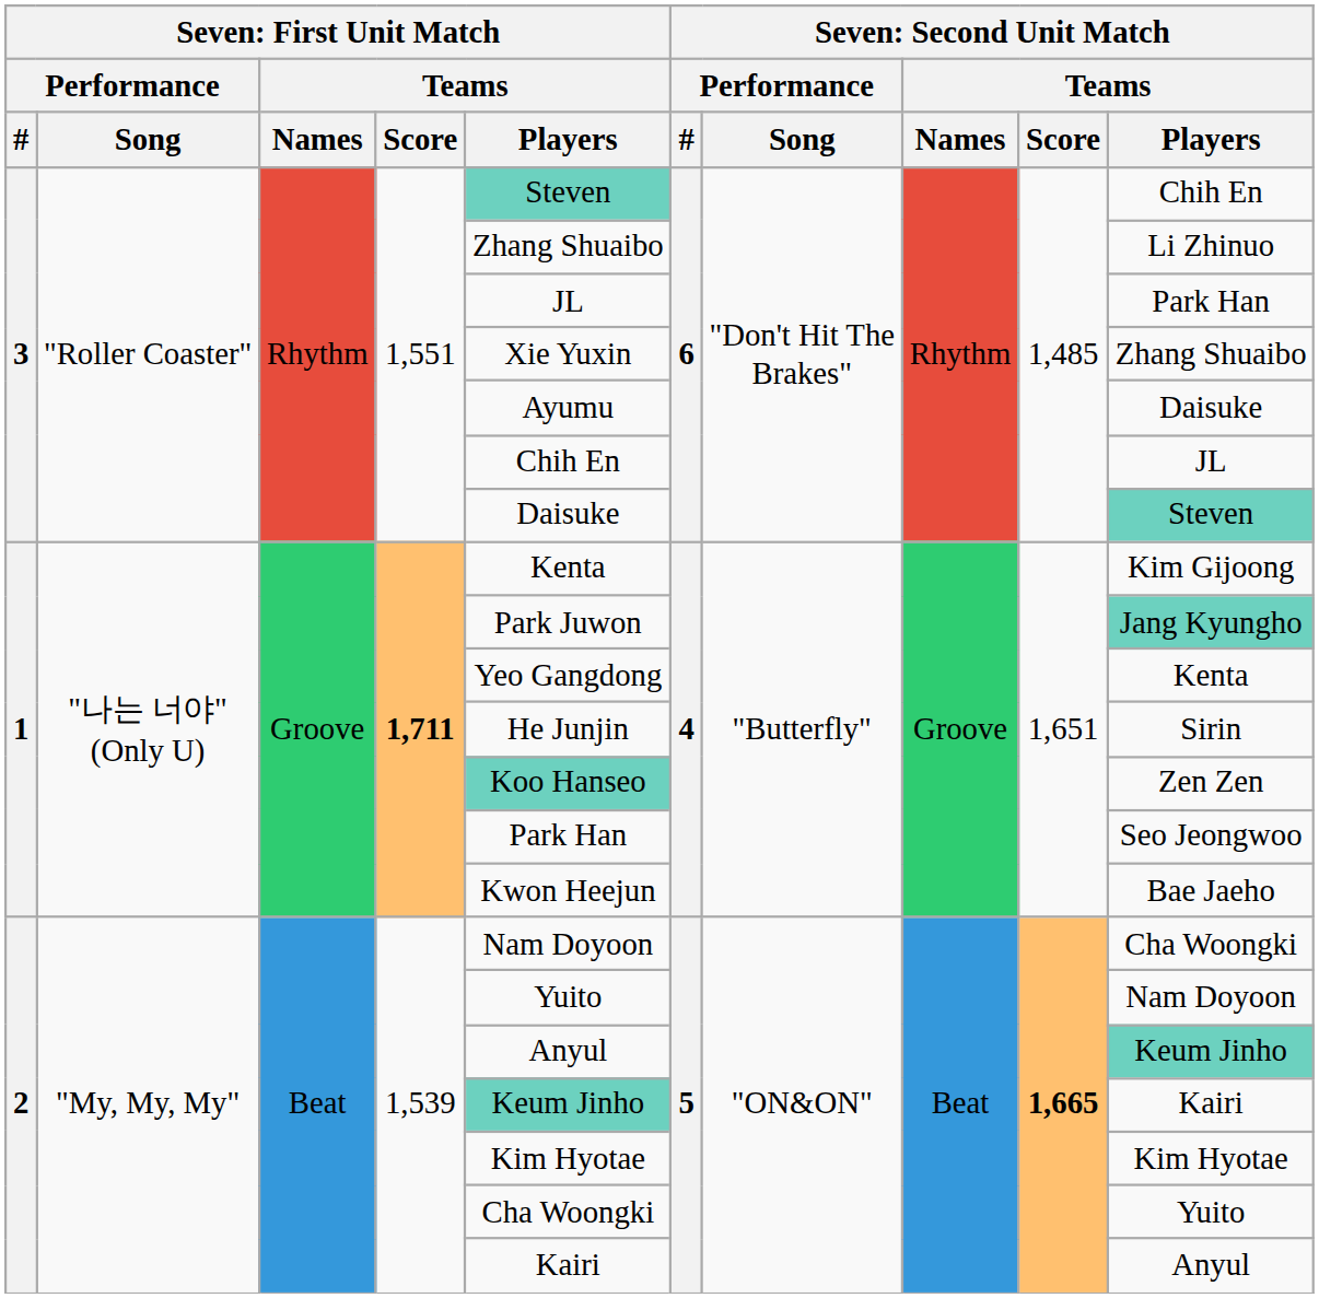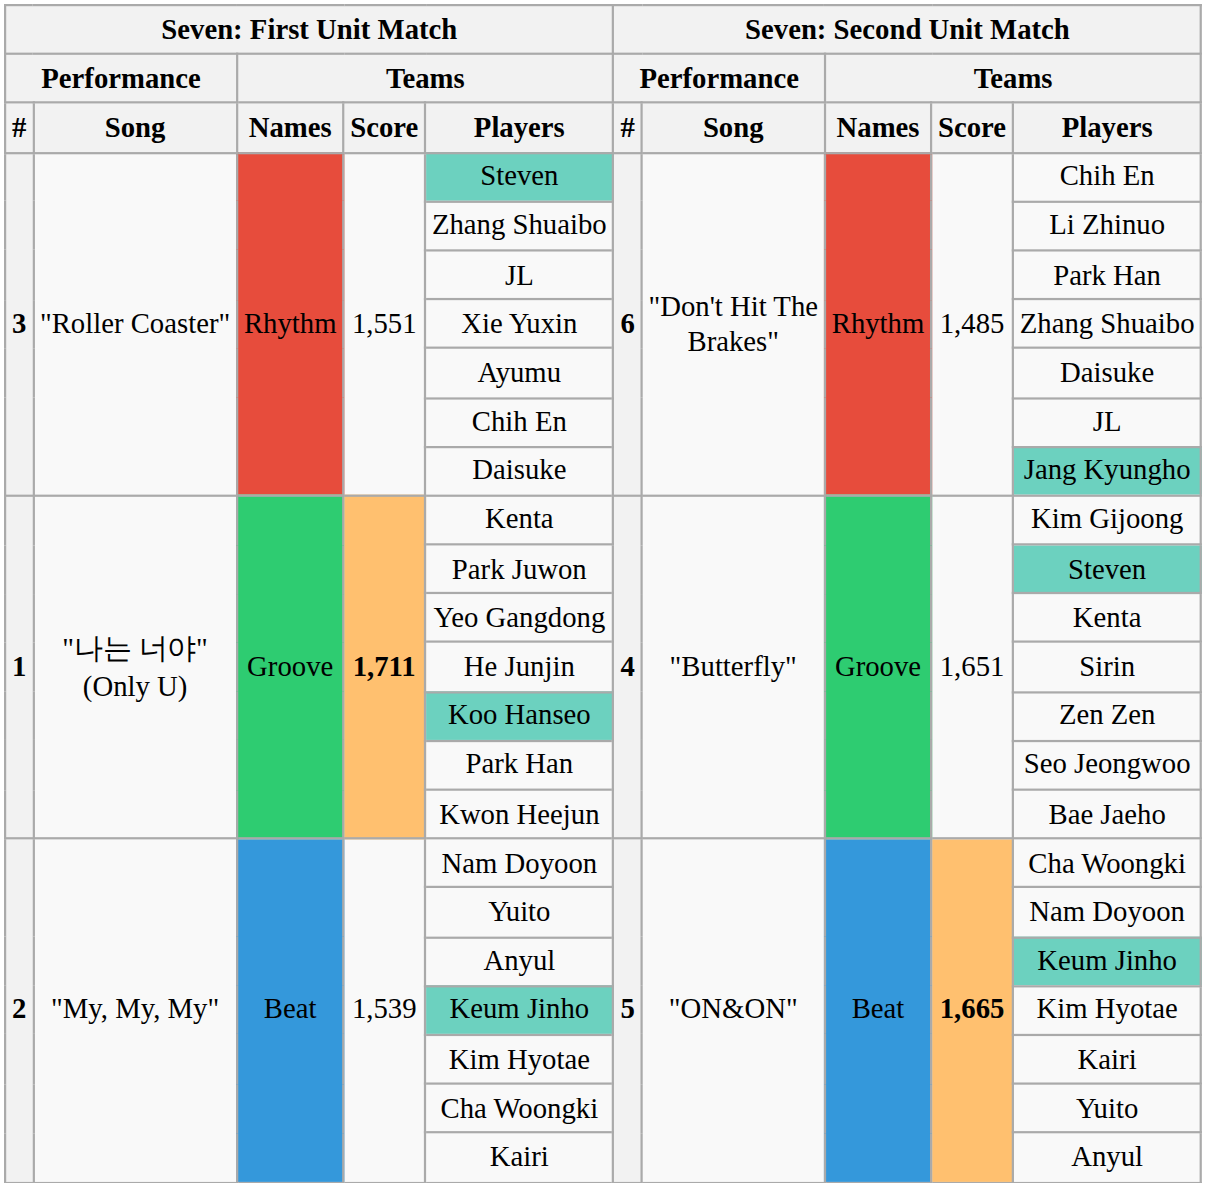row 10 | column 10: Steven -> Jang Kyungho
row 12 | column 10: Jang Kyungho -> Steven
row 21 | column 10: Kairi -> Kim Hyotae
row 22 | column 10: Kim Hyotae -> Kairi
